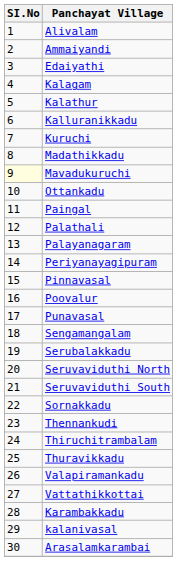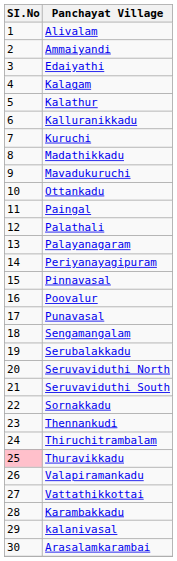Mavadukuruchi | SI.No: lightyellow background -> no background
Thuravikkadu | SI.No: no background -> pink background
